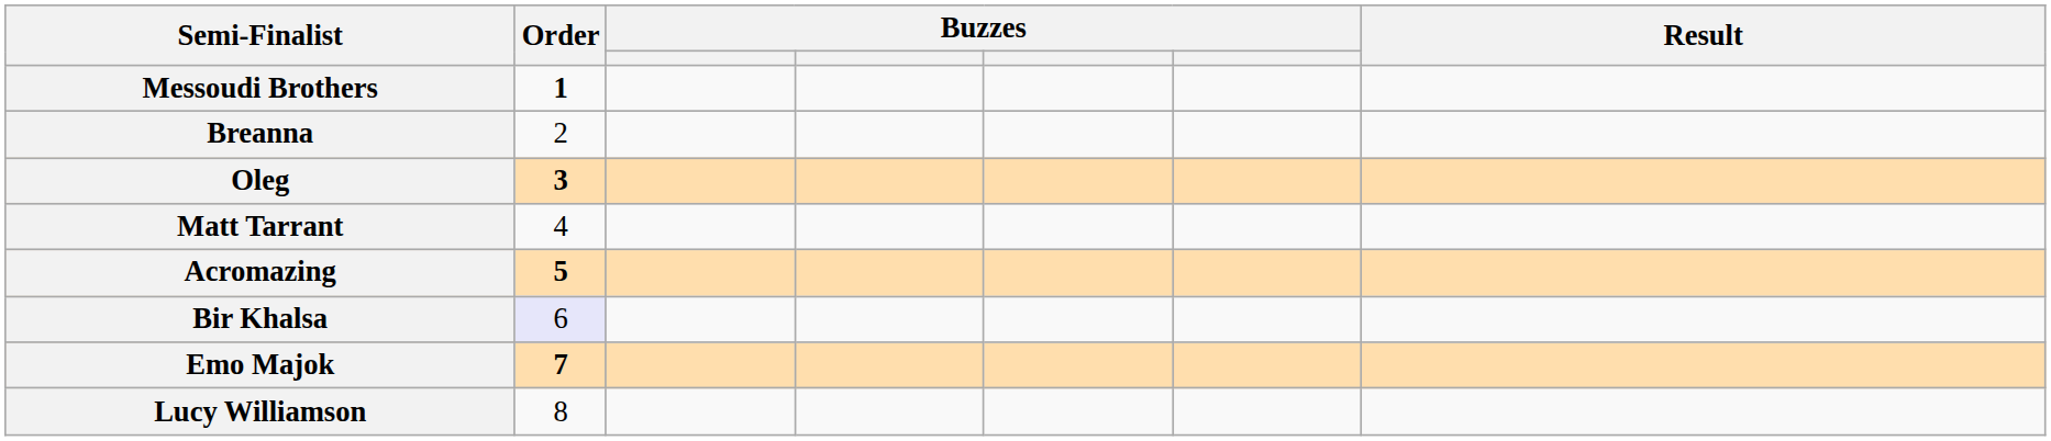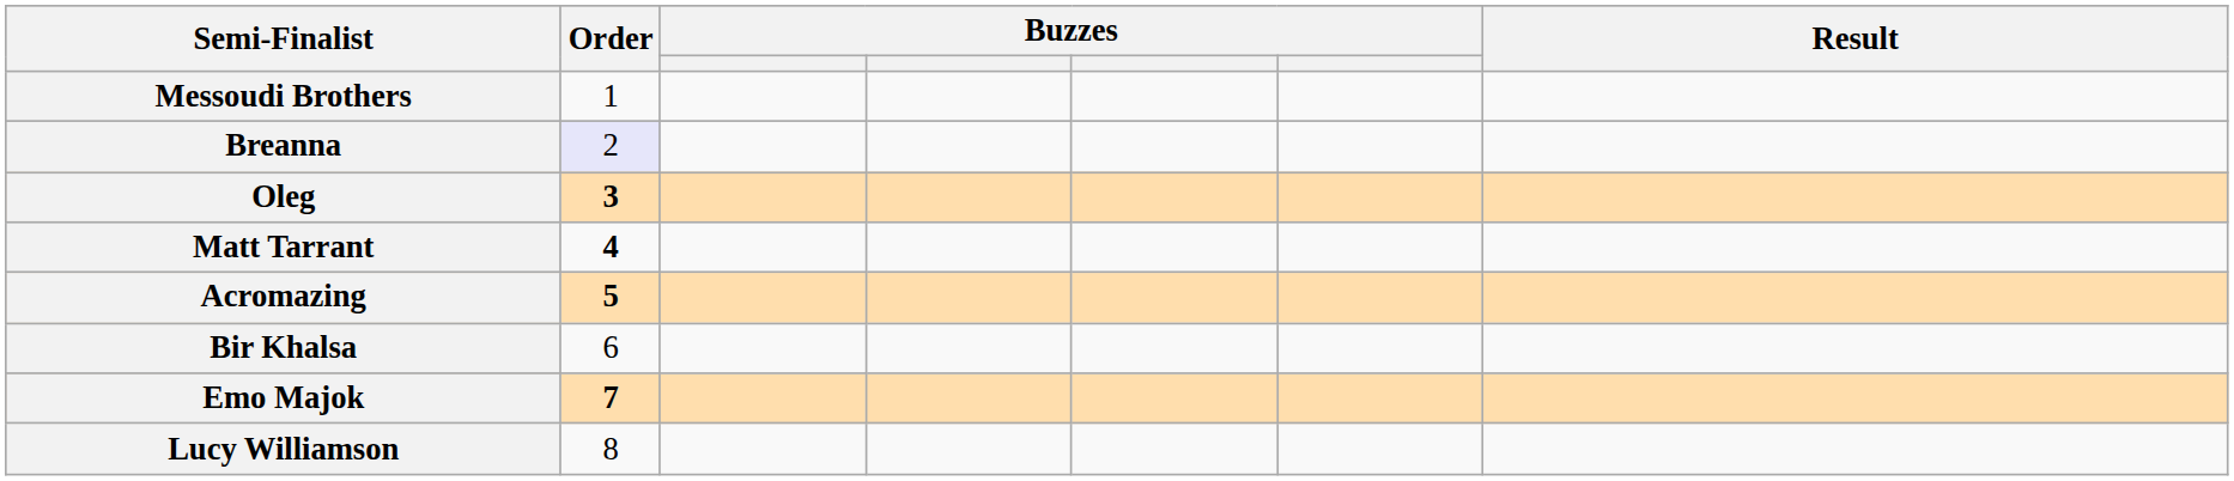Messoudi Brothers | Order: bold -> normal
Breanna | Order: no background -> lavender background
Matt Tarrant | Order: normal -> bold
Bir Khalsa | Order: lavender background -> no background
